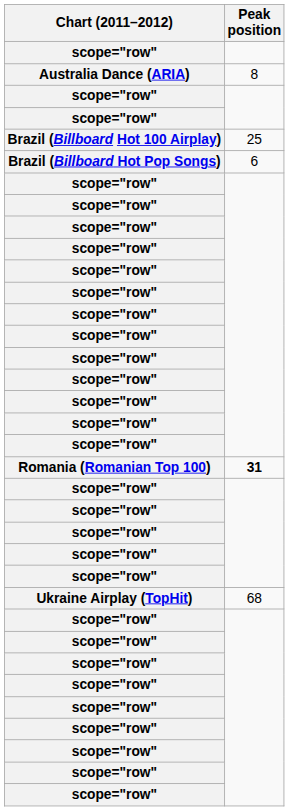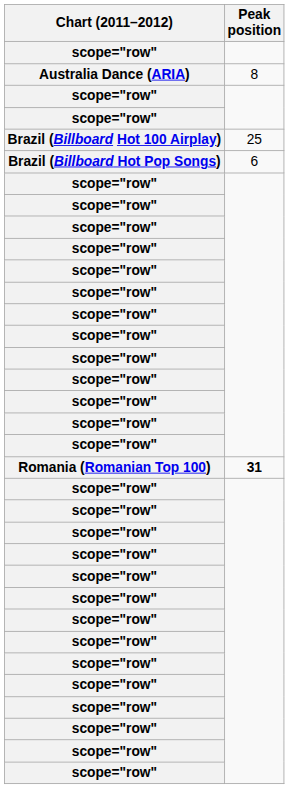- row: Ukraine Airplay (TopHit) | 68
